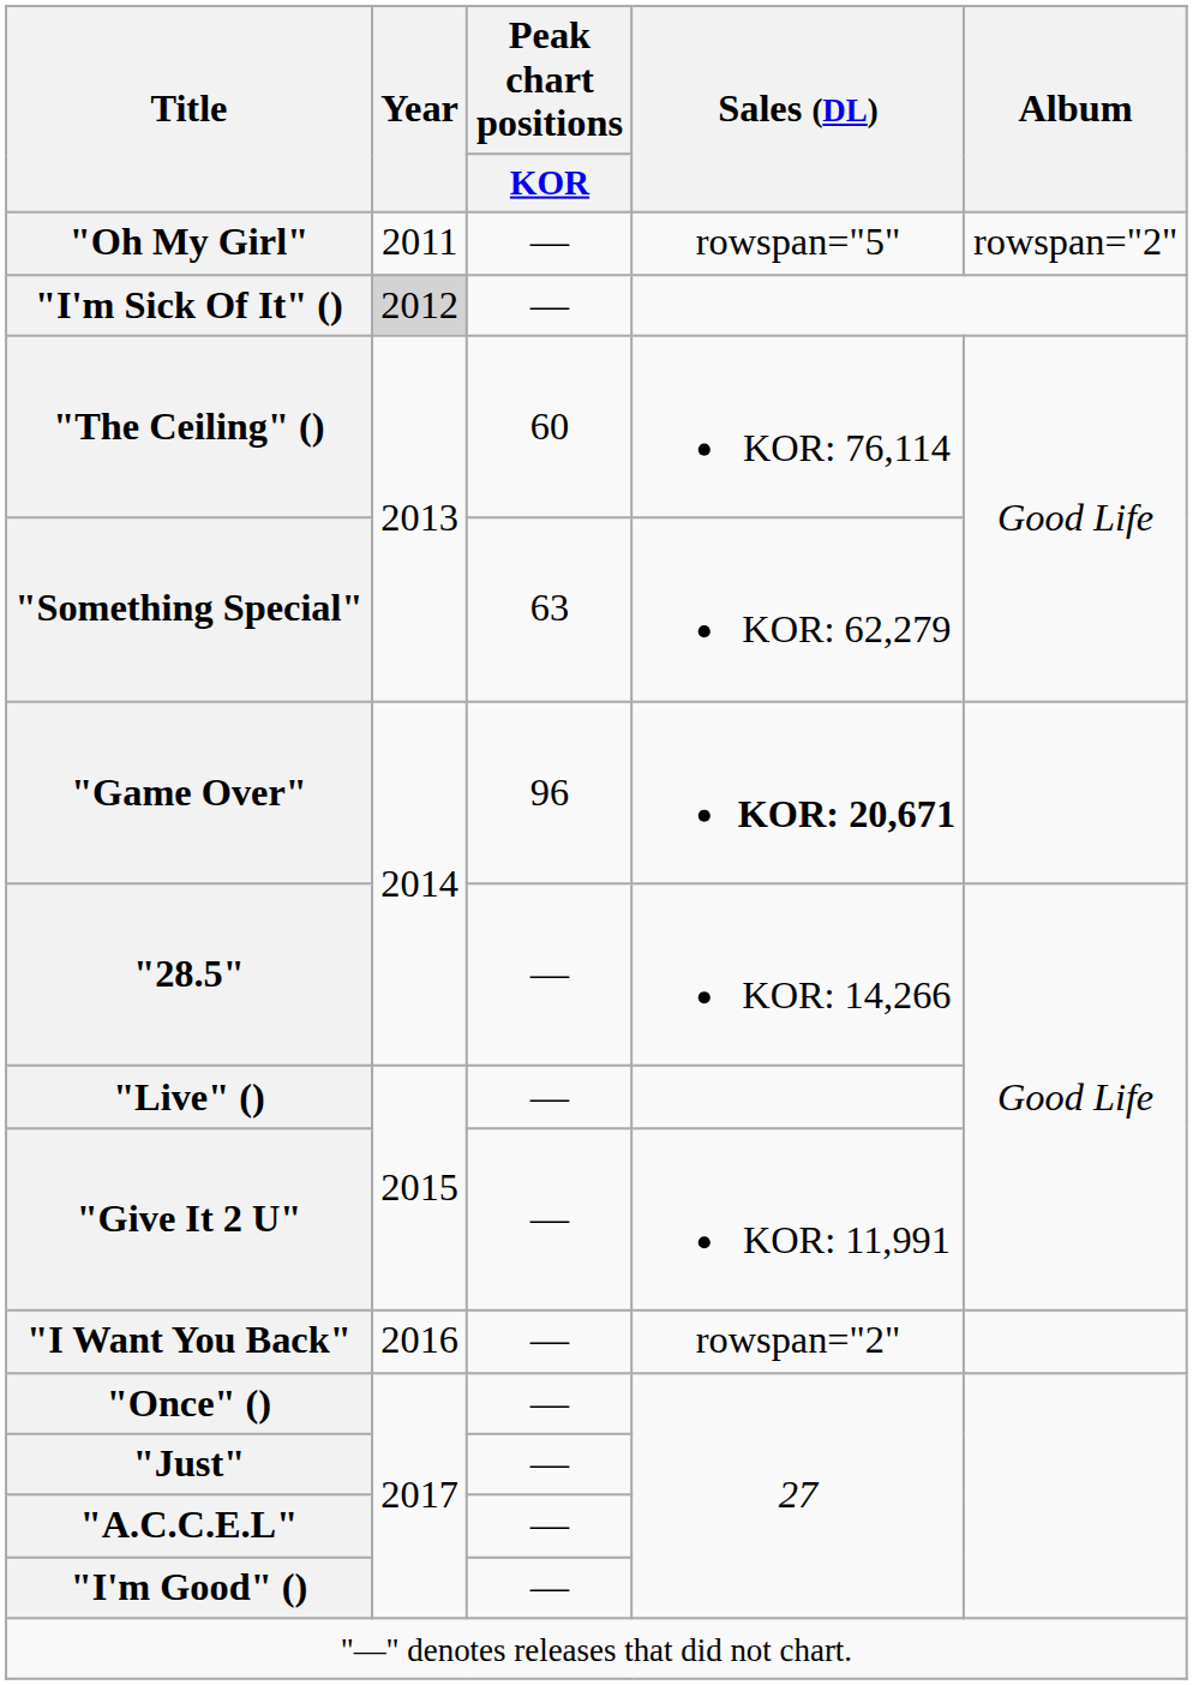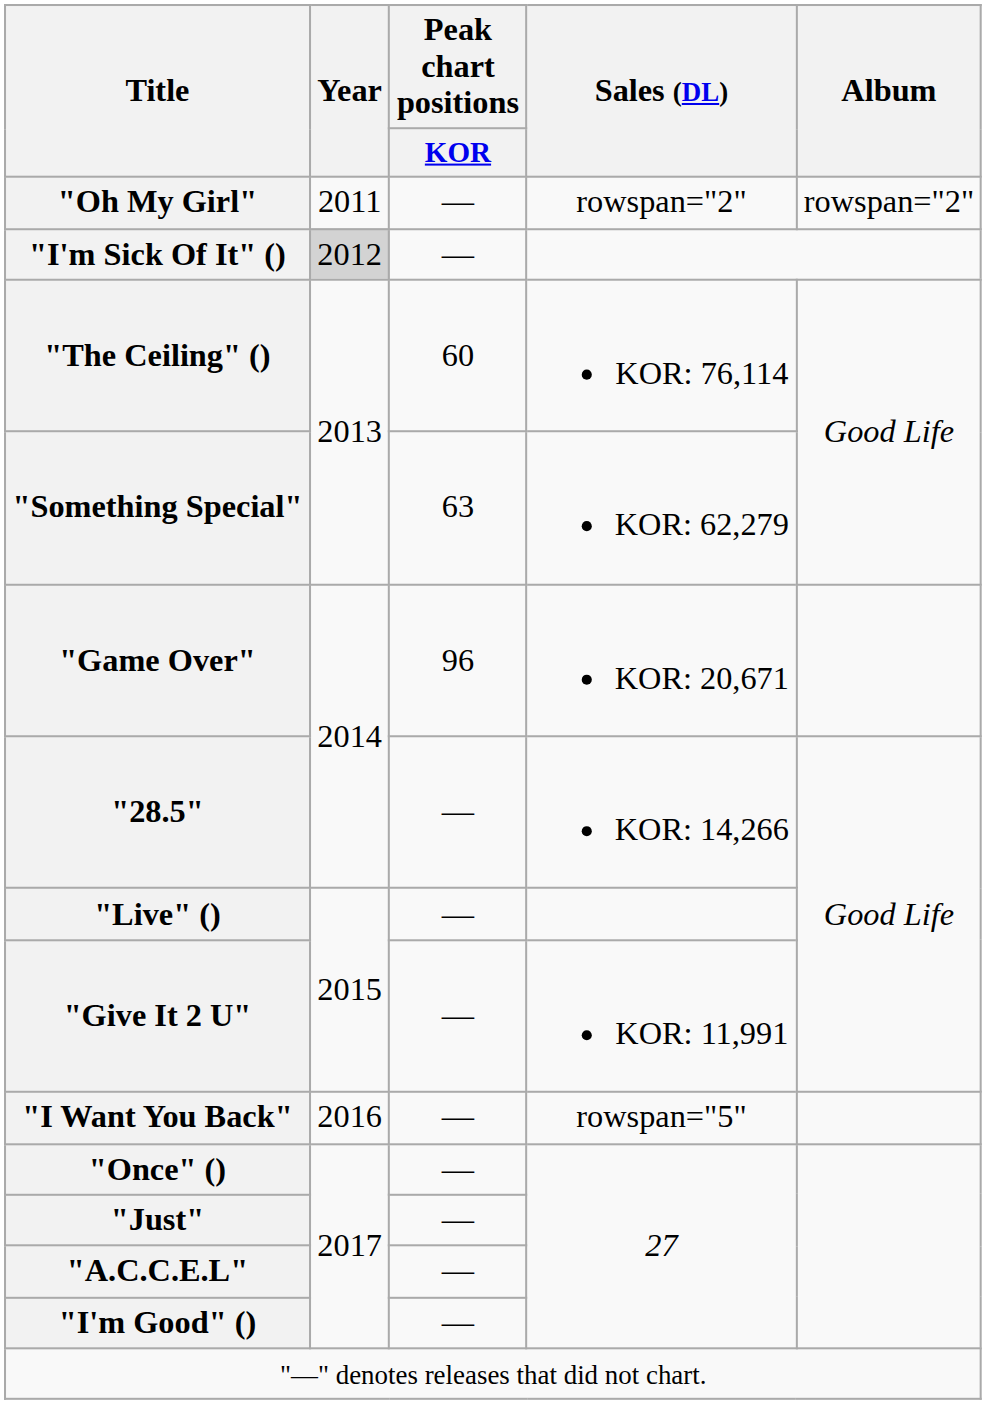"Oh My Girl" | Sales (DL): rowspan="5" -> rowspan="2"
"Game Over" | Sales (DL): bold -> normal
"I Want You Back" | Sales (DL): rowspan="2" -> rowspan="5"
